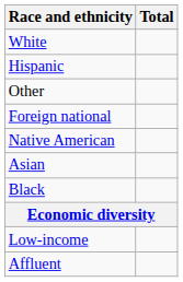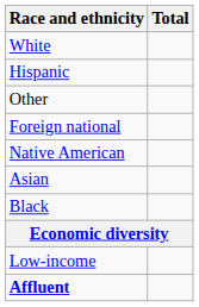Affluent | Race and ethnicity: normal -> bold
